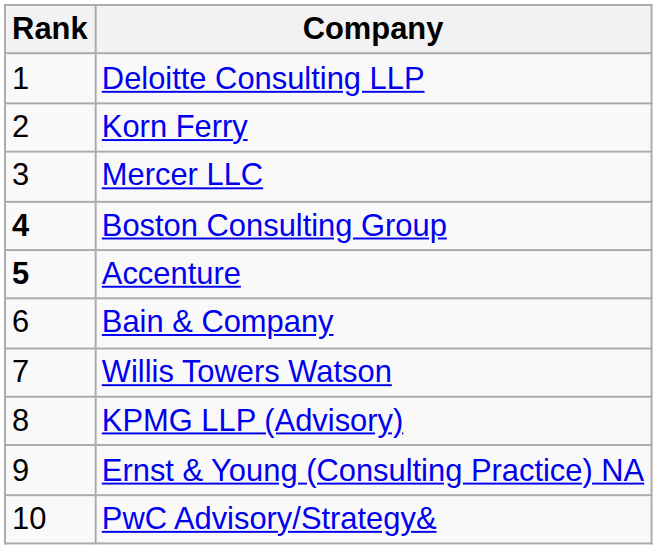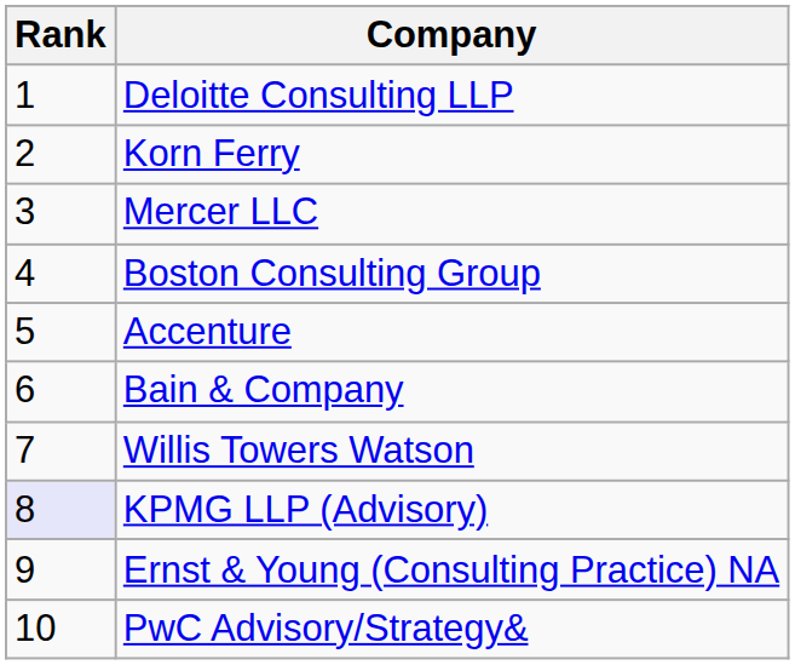Boston Consulting Group | Rank: bold -> normal
Accenture | Rank: bold -> normal
KPMG LLP (Advisory) | Rank: no background -> lavender background
